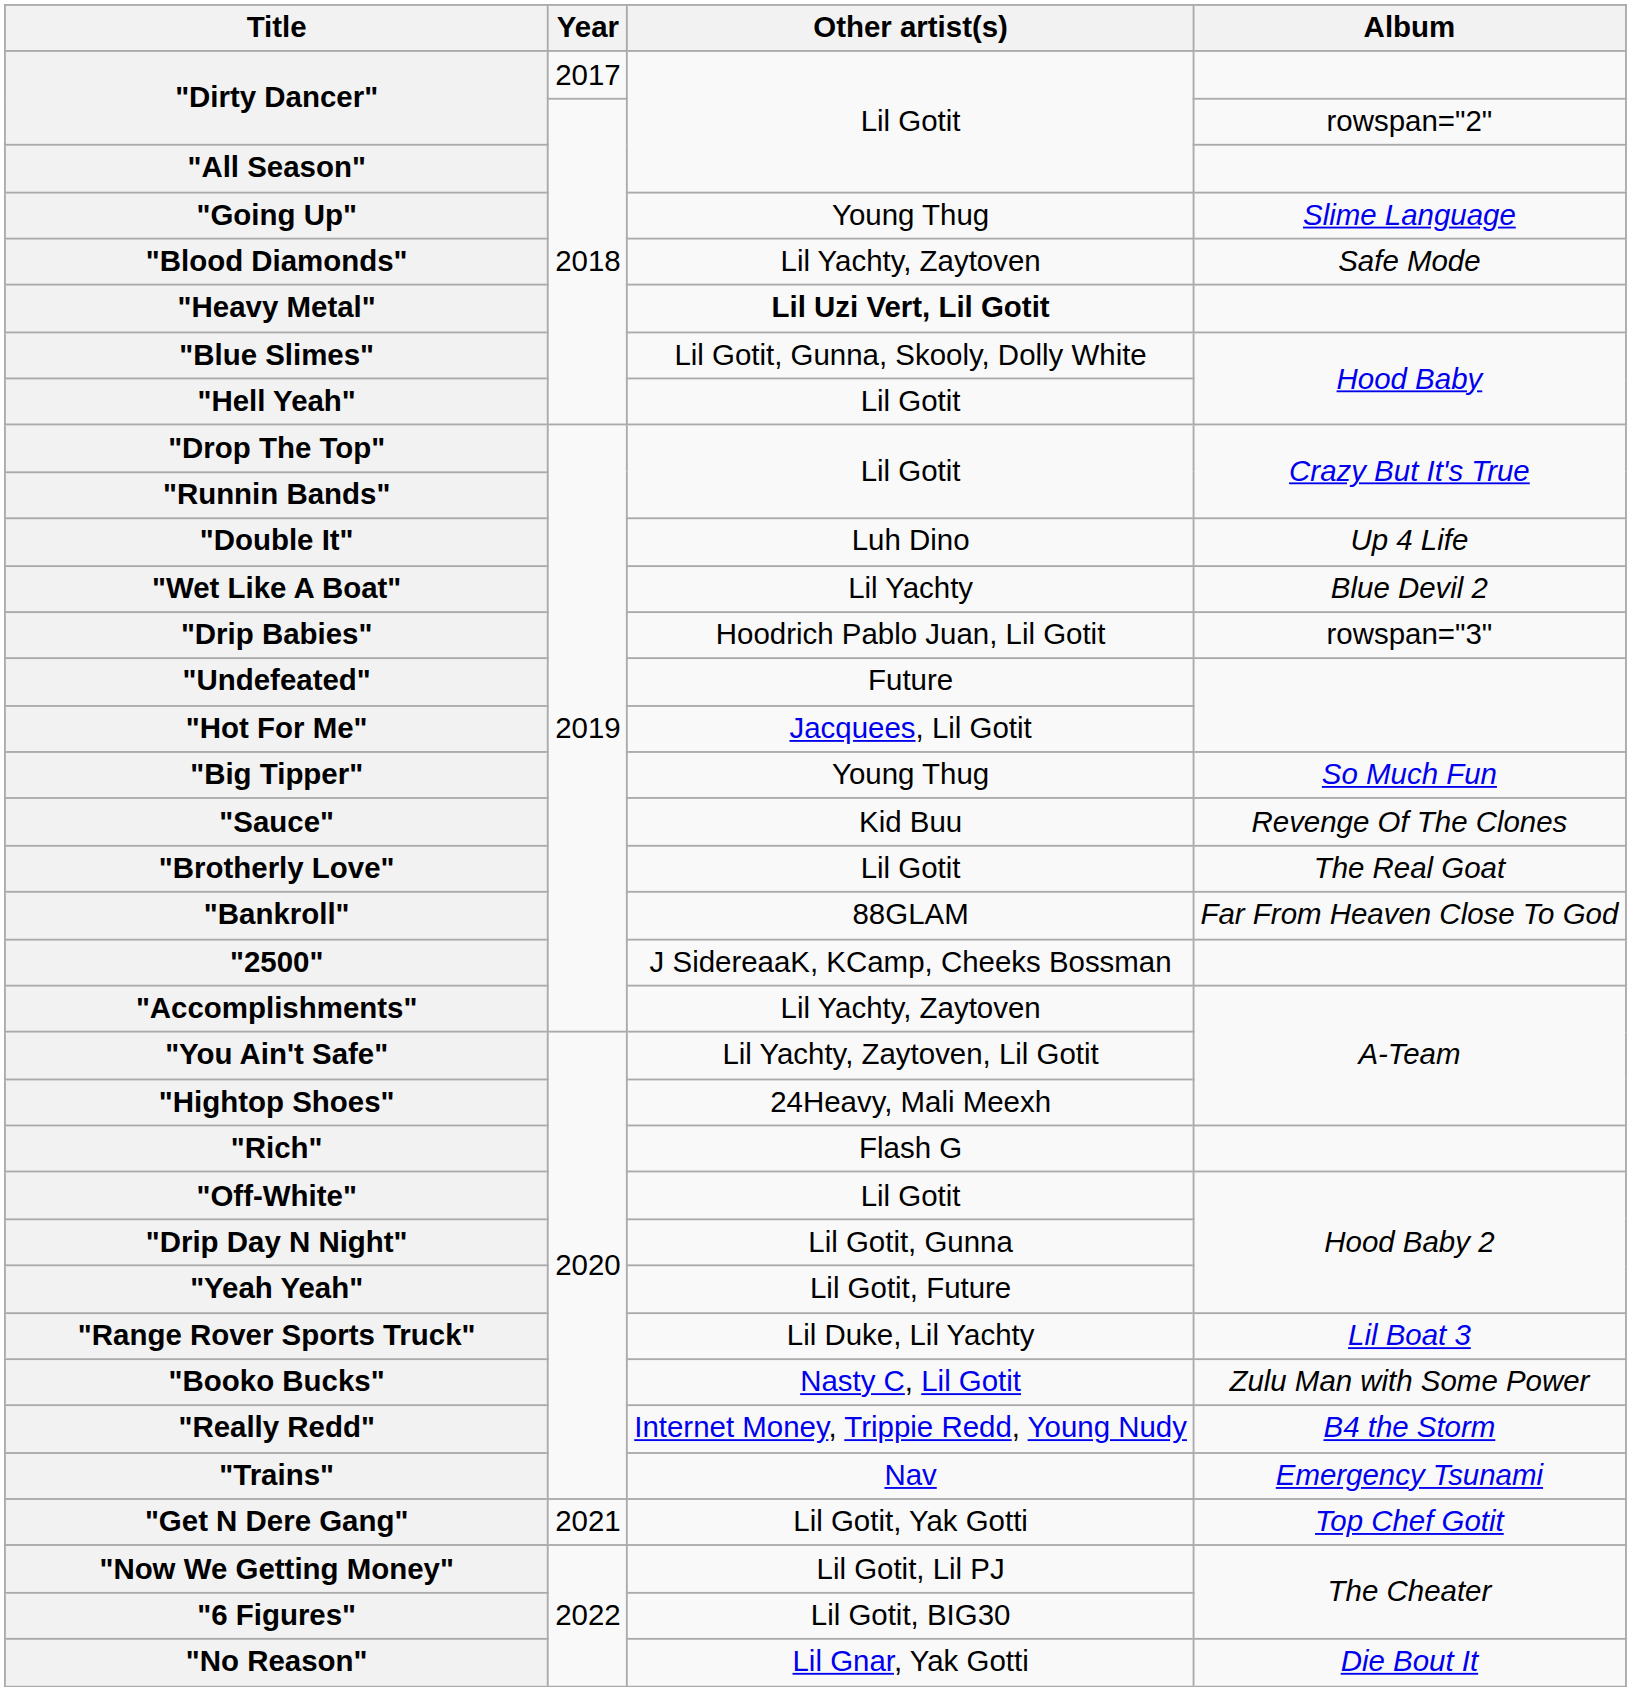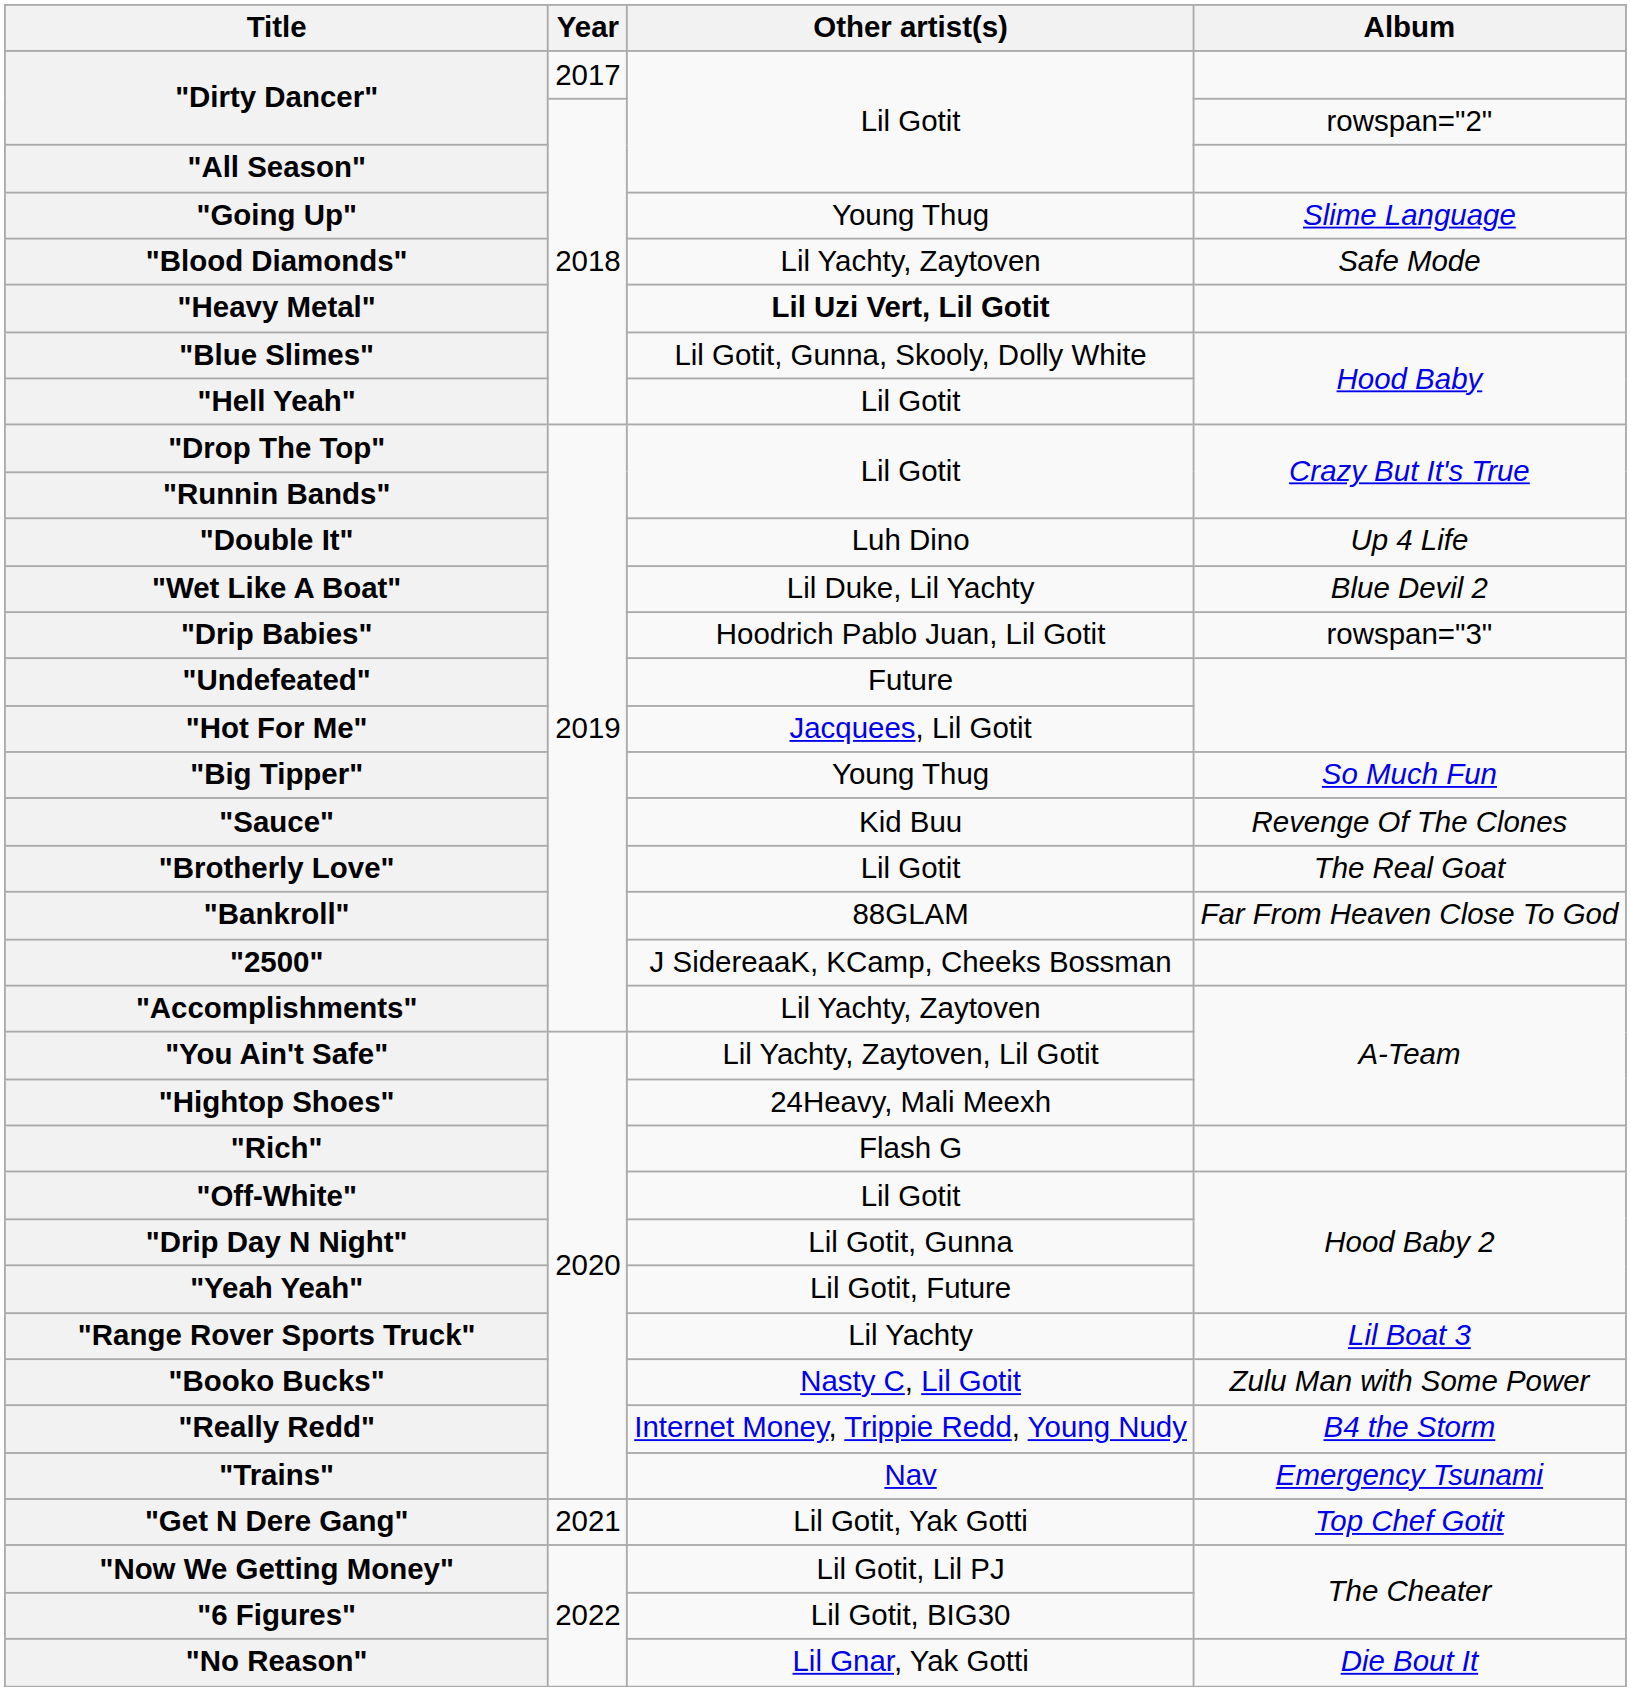"Wet Like A Boat" | Other artist(s): Lil Yachty -> Lil Duke, Lil Yachty
"Range Rover Sports Truck" | Other artist(s): Lil Duke, Lil Yachty -> Lil Yachty
